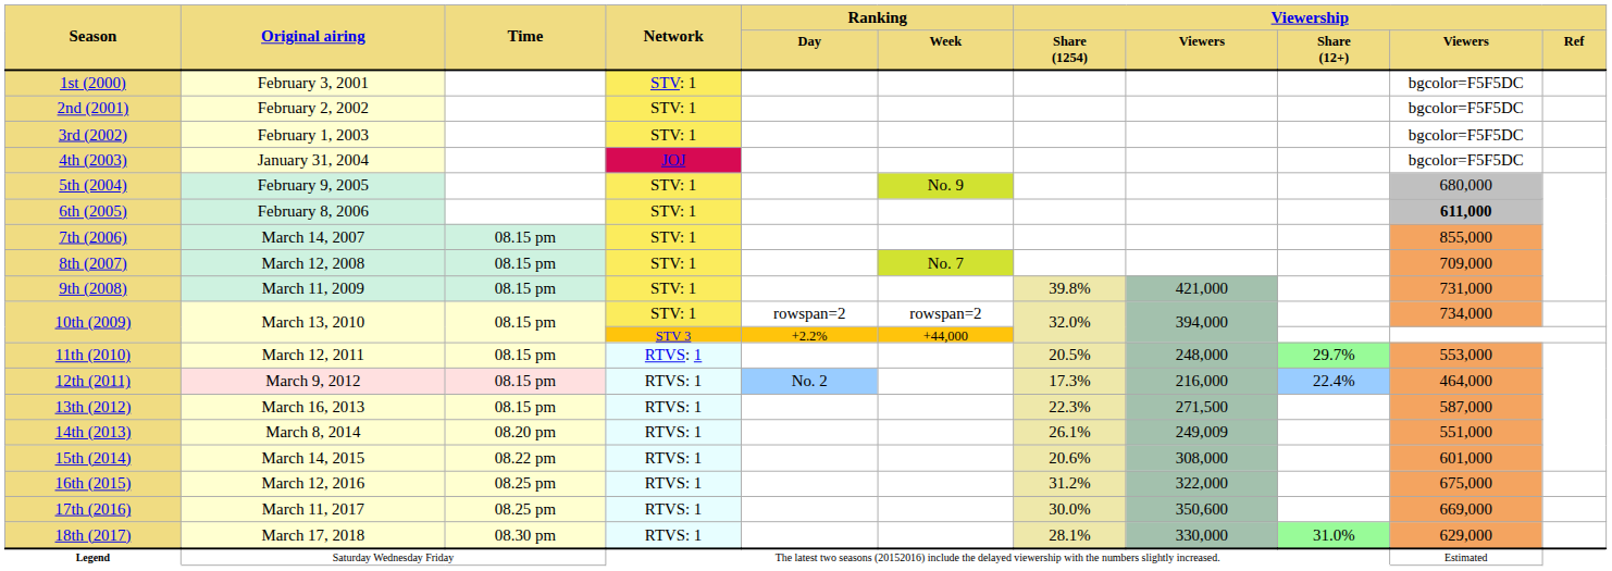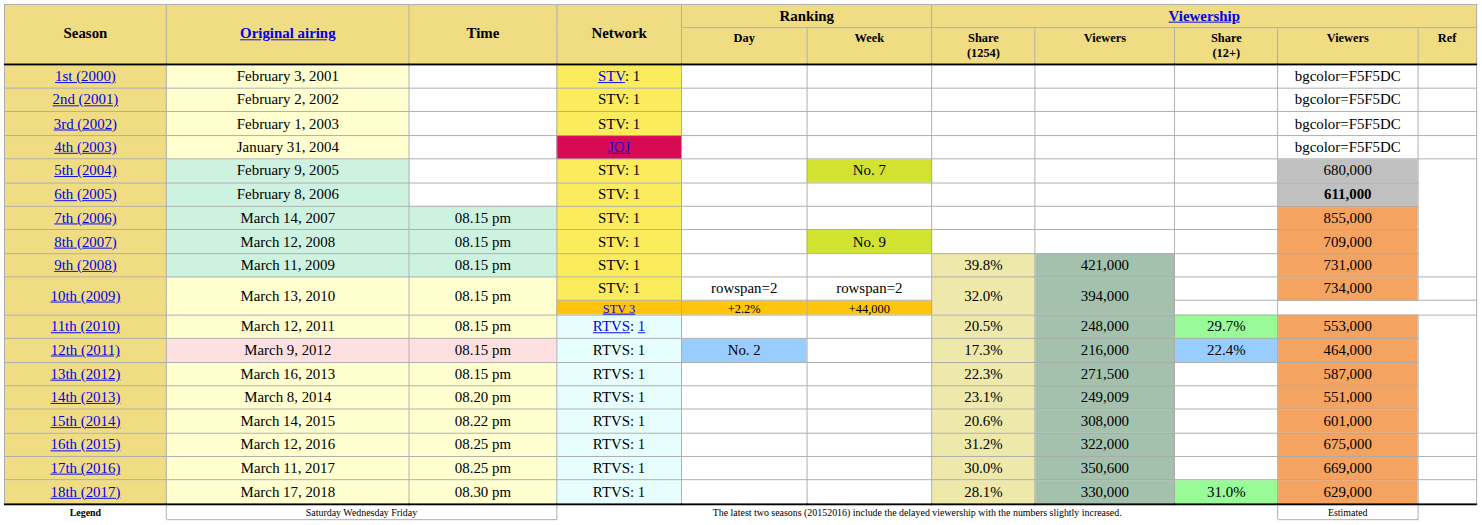5th (2004) | Ranking / Week: No. 9 -> No. 7
8th (2007) | Ranking / Week: No. 7 -> No. 9
14th (2013) | Viewership / Share (1254): 26.1% -> 23.1%
